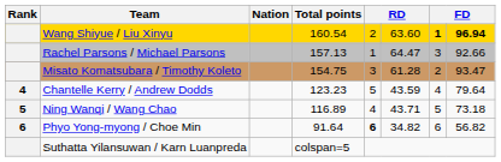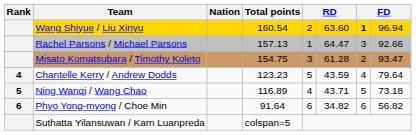Wang Shiyue / Liu Xinyu | column 8: bold -> normal
Phyo Yong-myong / Choe Min | column 5: bold -> normal
